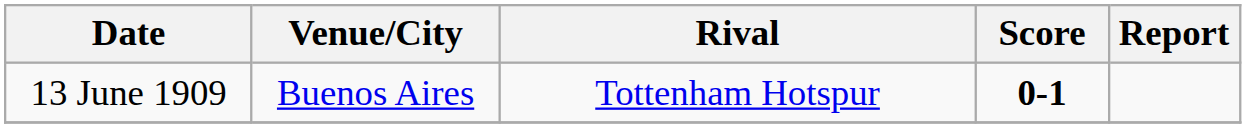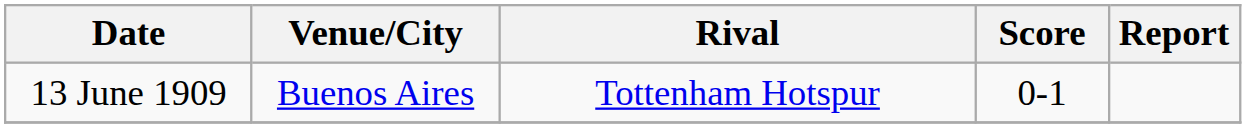13 June 1909 | Score: bold -> normal
